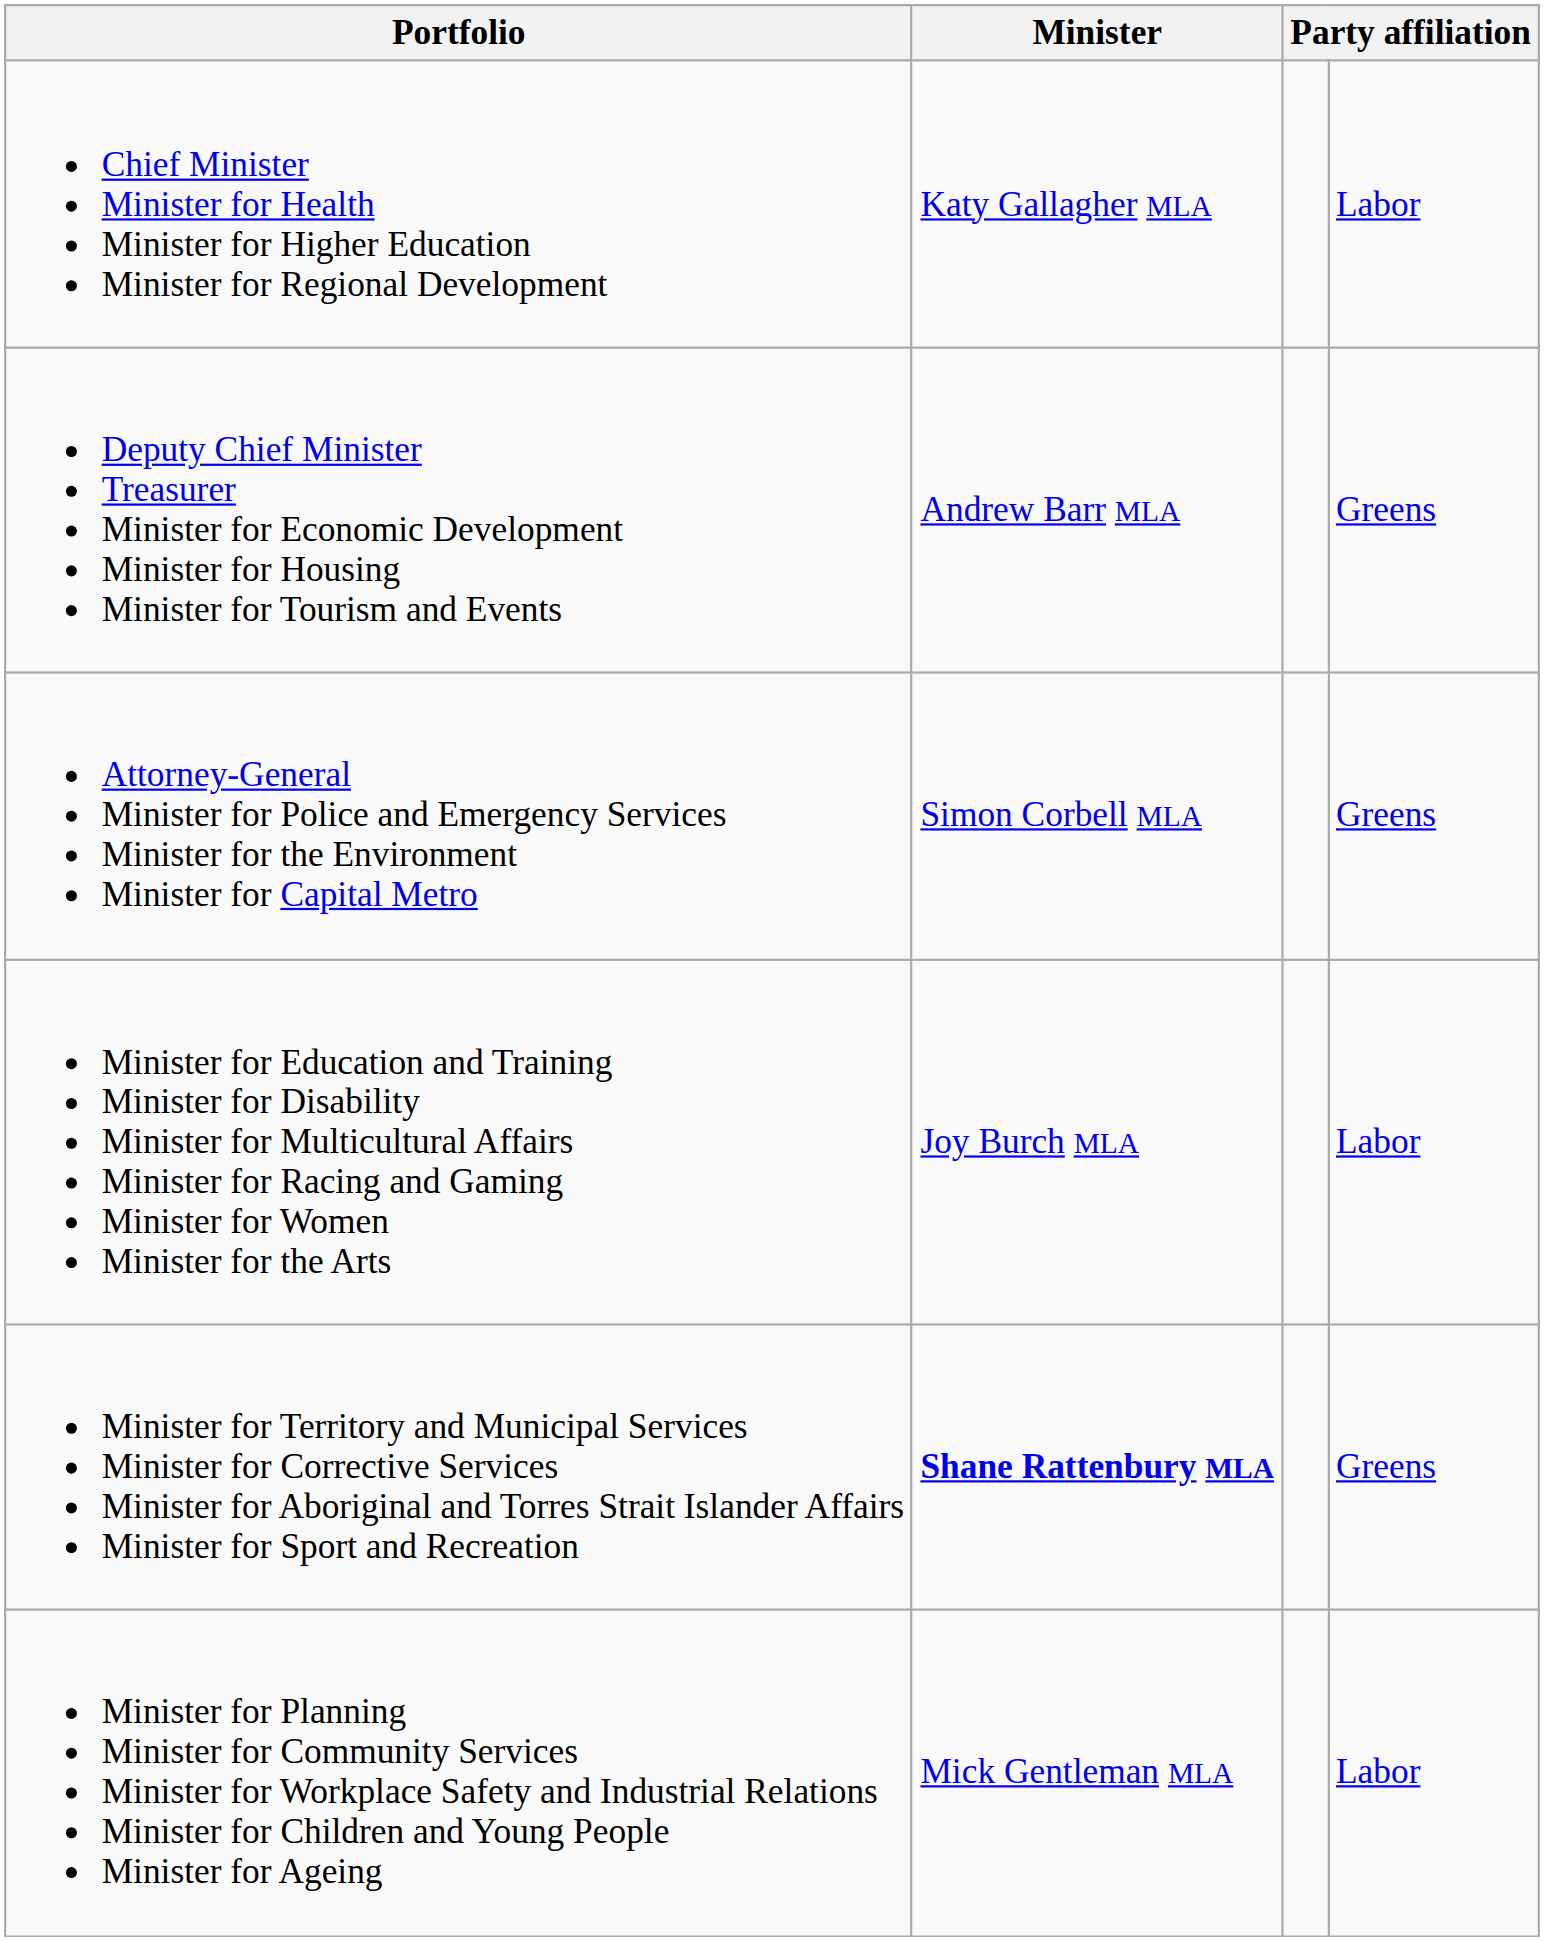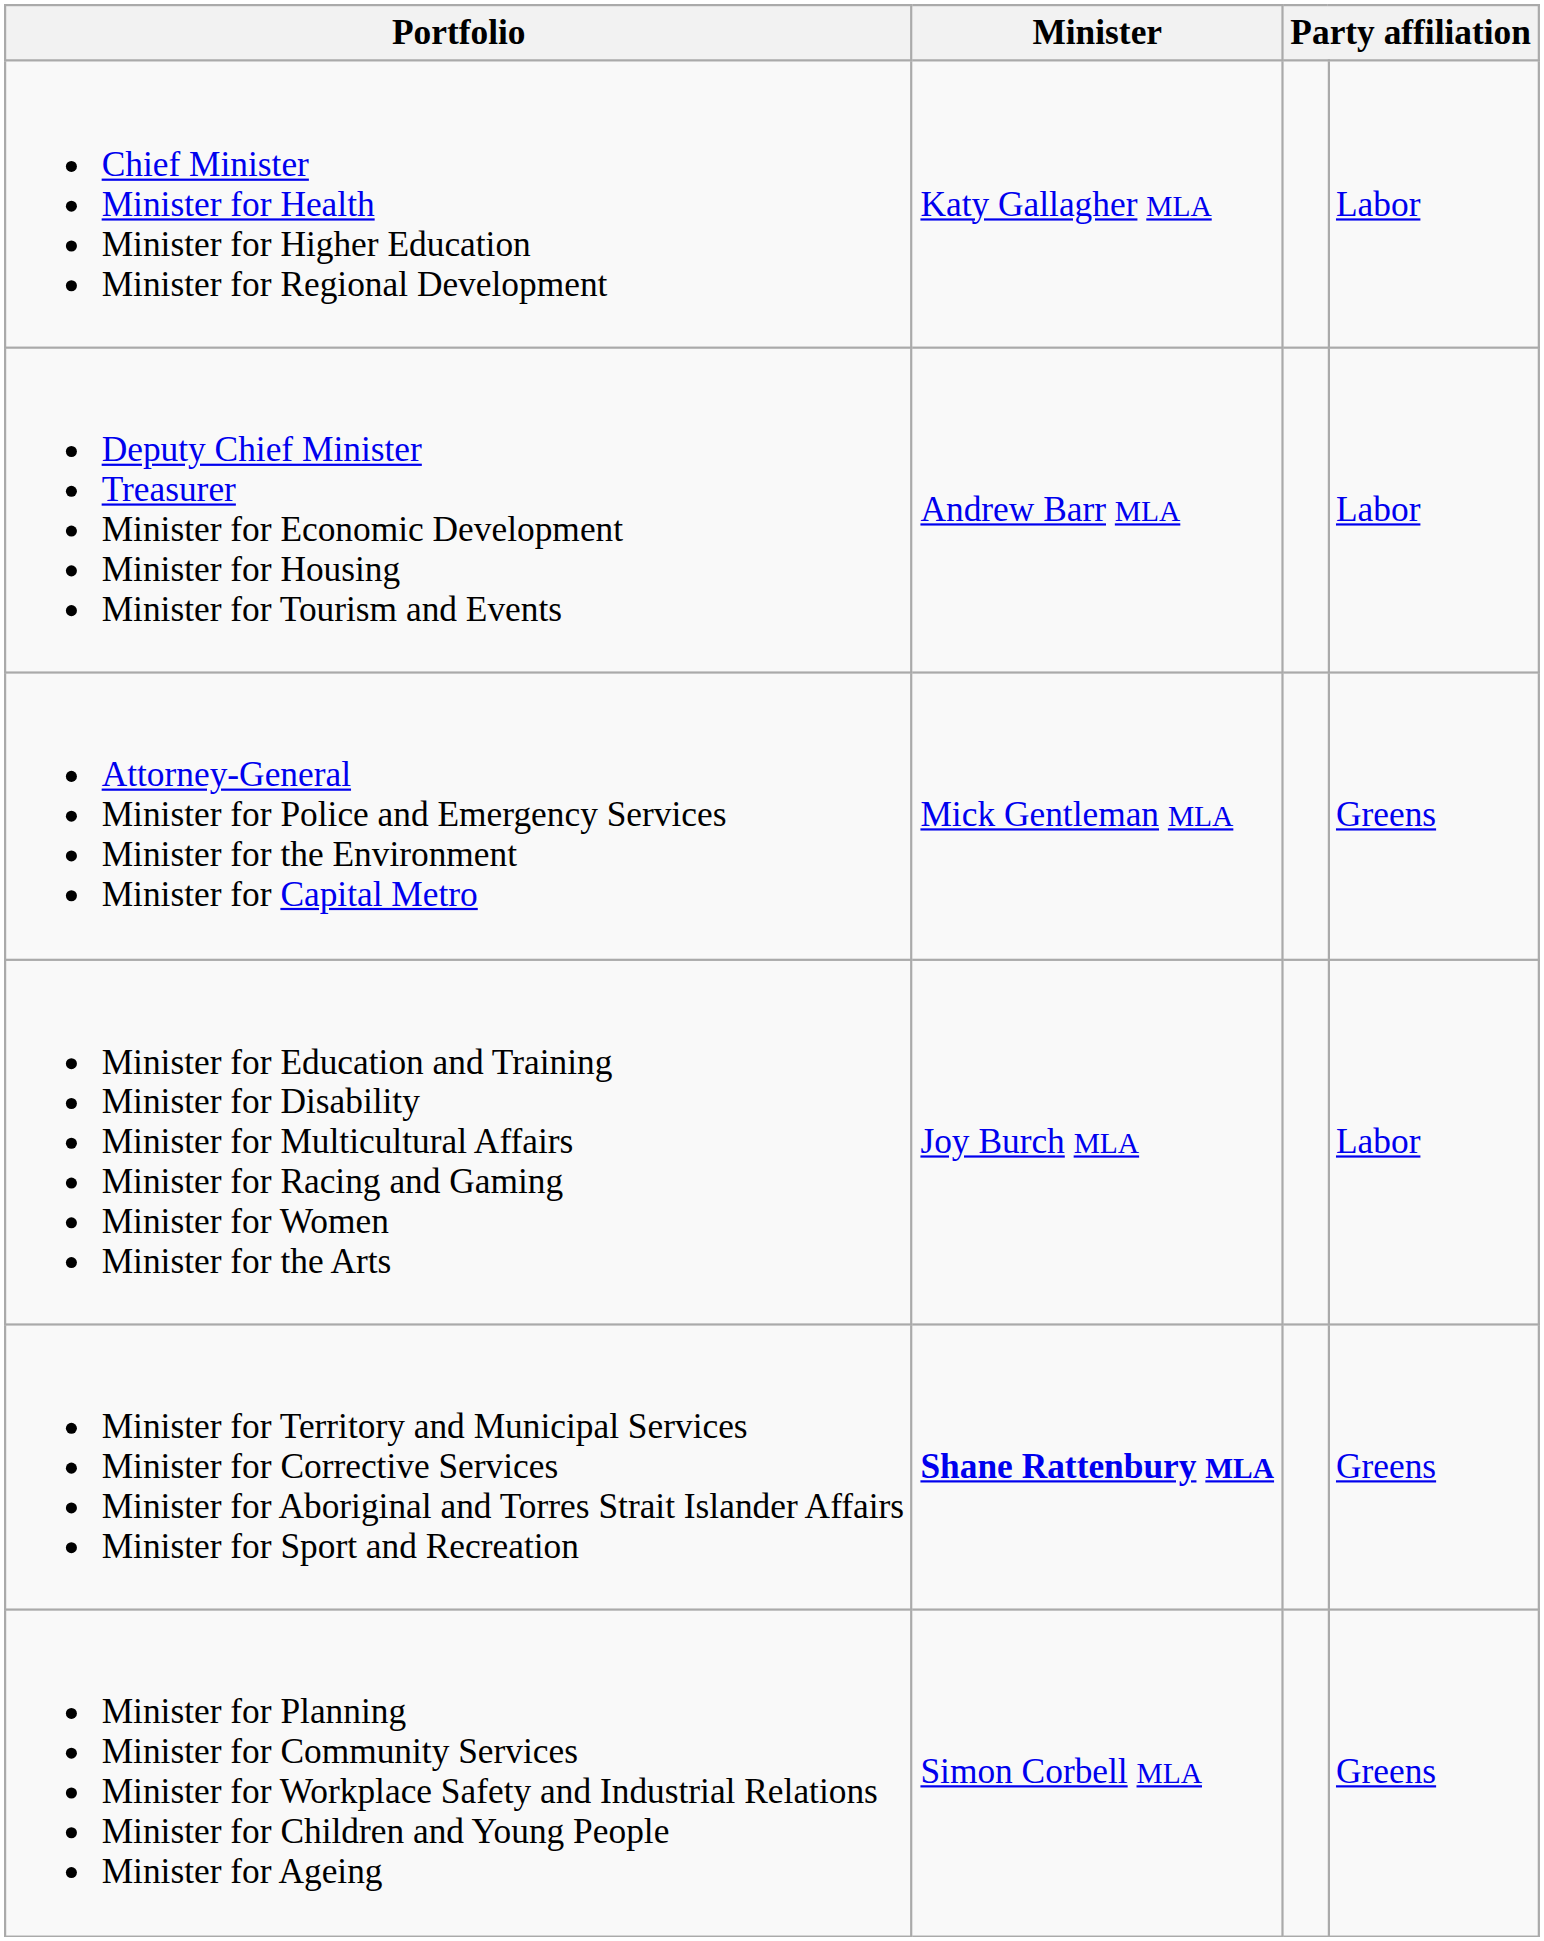row 3 | column 4: Greens -> Labor
row 4 | Minister: Simon Corbell MLA -> Mick Gentleman MLA
row 7 | Minister: Mick Gentleman MLA -> Simon Corbell MLA
row 7 | column 4: Labor -> Greens
